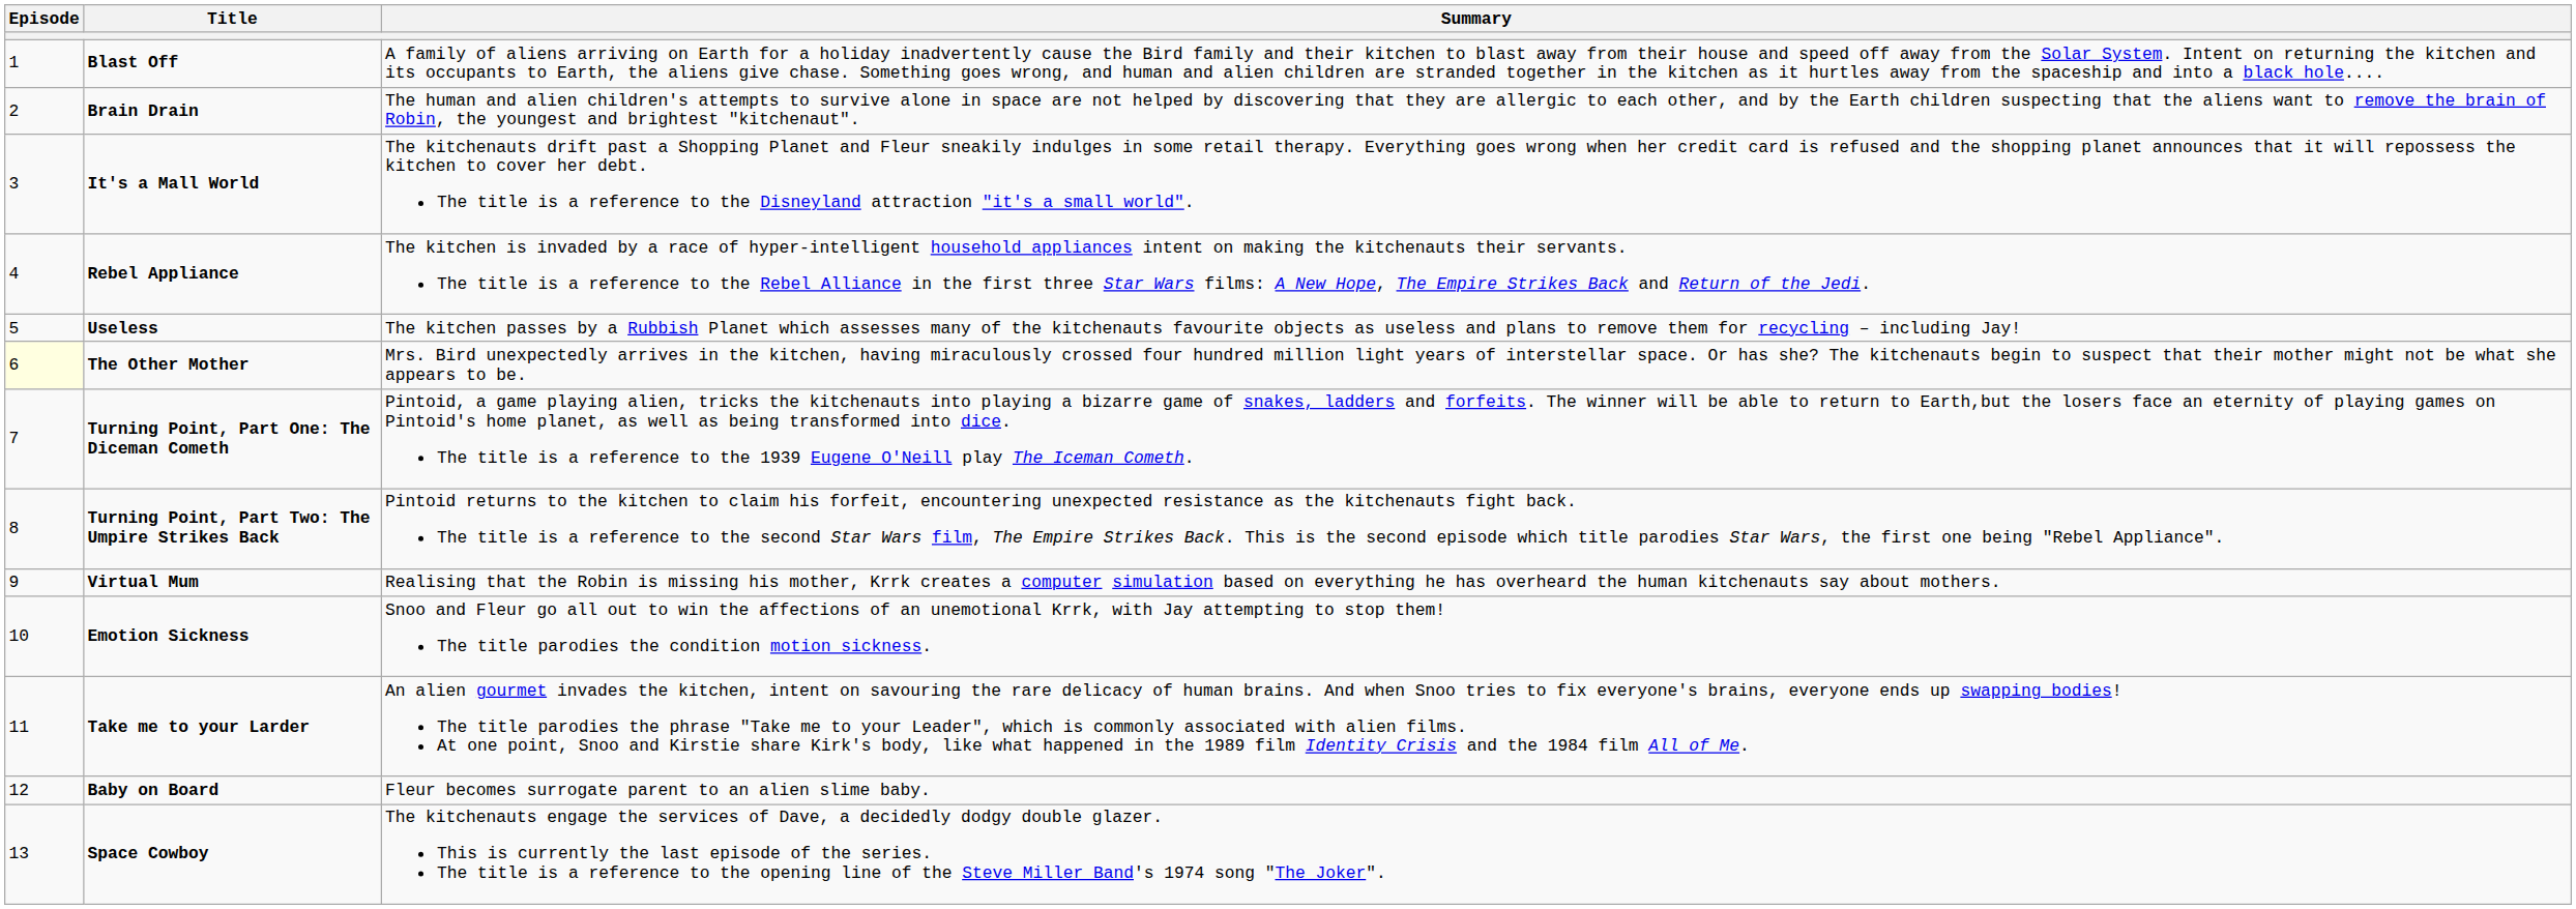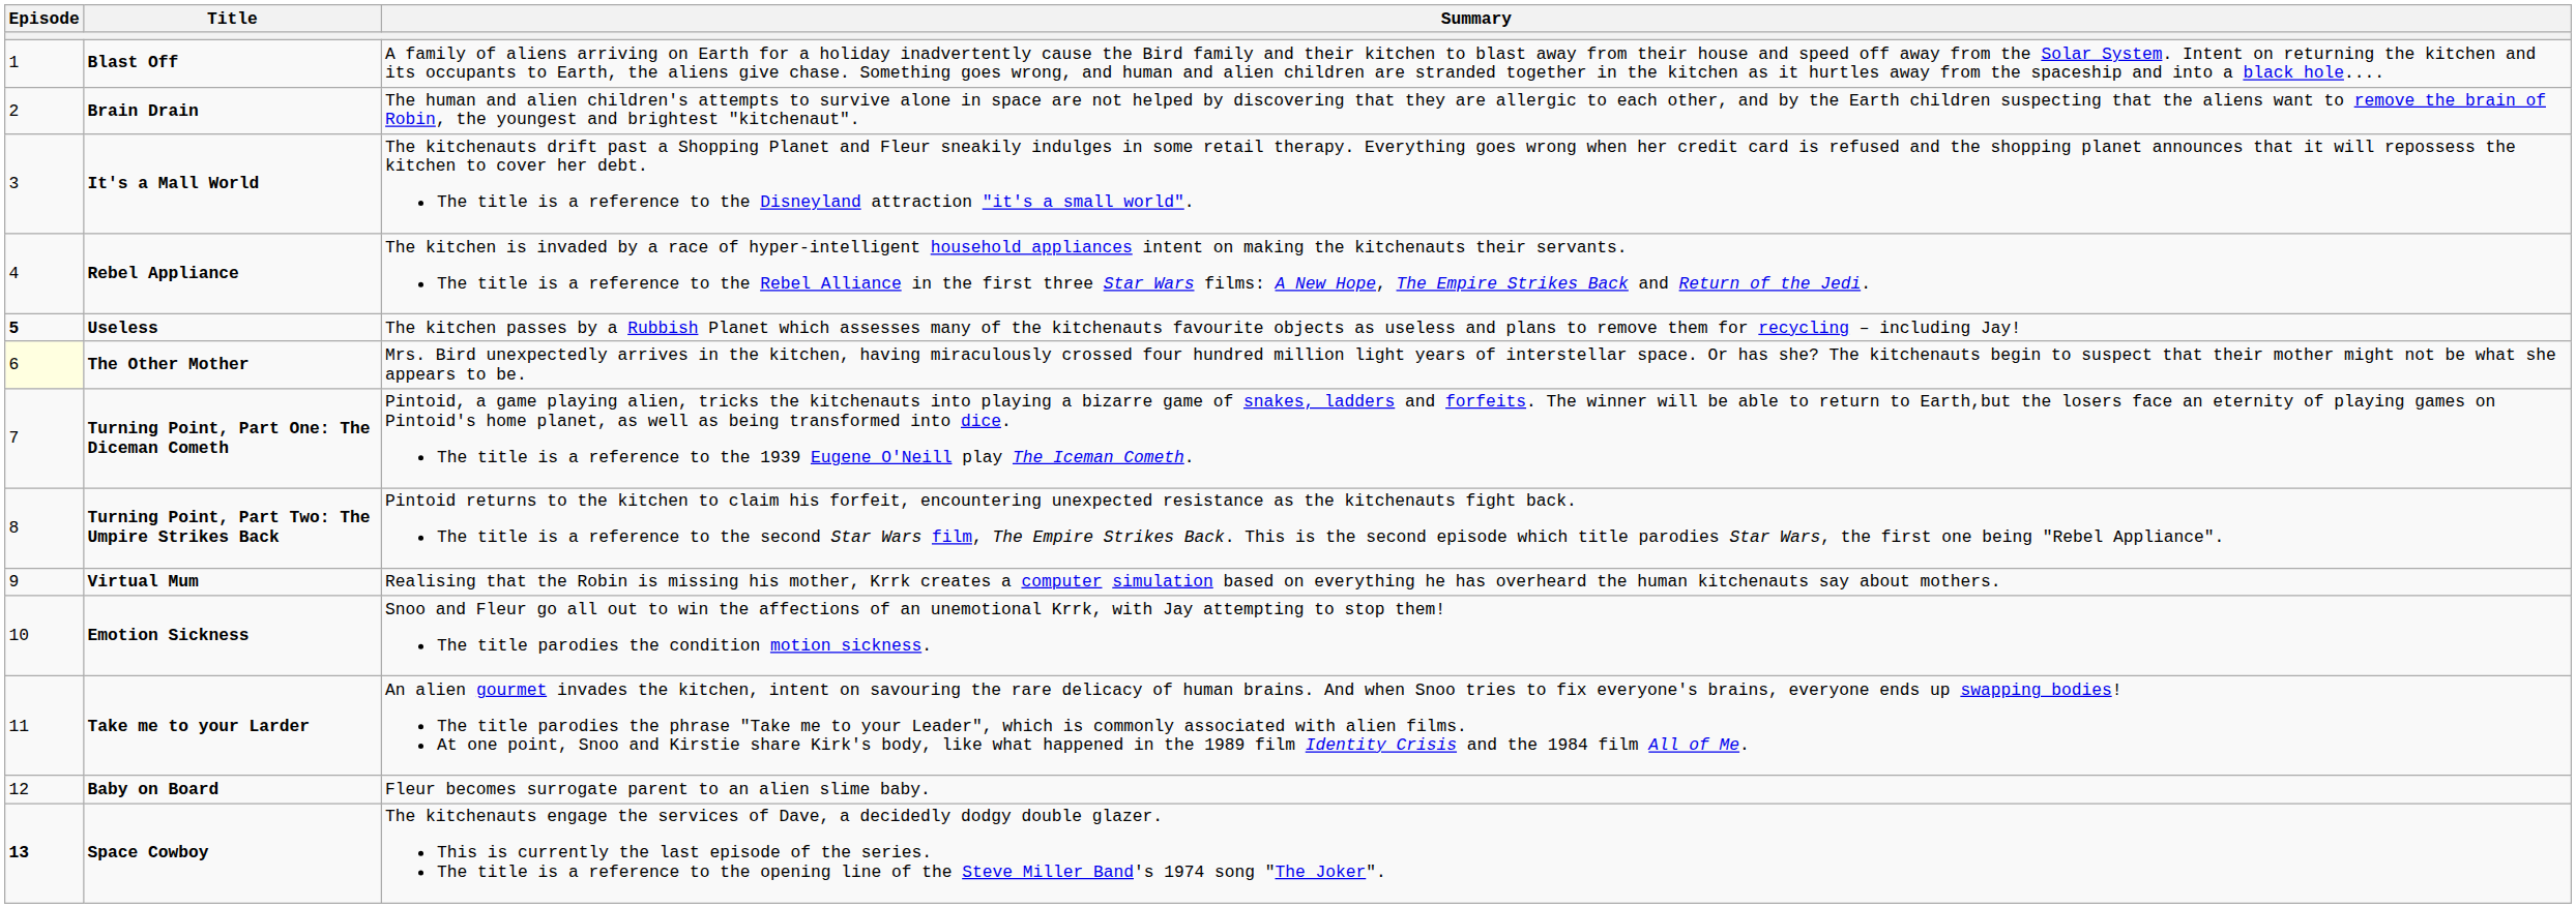Useless | Episode: normal -> bold
Space Cowboy | Episode: normal -> bold
